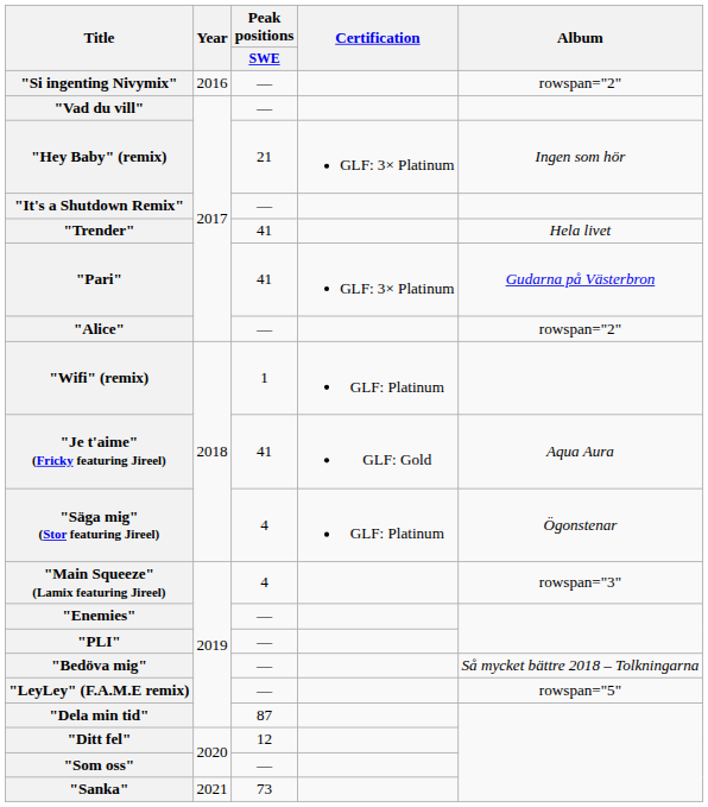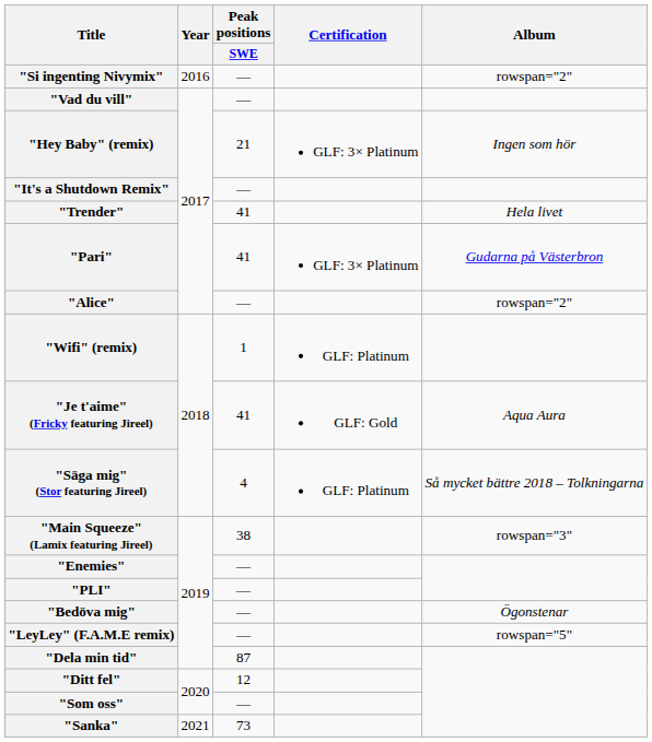"Säga mig" (Stor featuring Jireel) | Album: Ögonstenar -> Så mycket bättre 2018 – Tolkningarna
"Main Squeeze" (Lamix featuring Jireel) | Peak positions / SWE: 4 -> 38
"Bedöva mig" | Album: Så mycket bättre 2018 – Tolkningarna -> Ögonstenar
